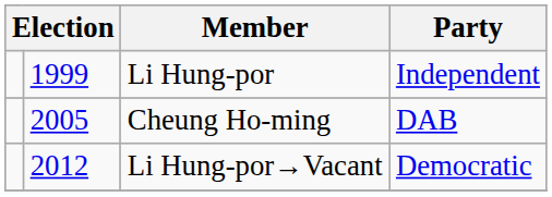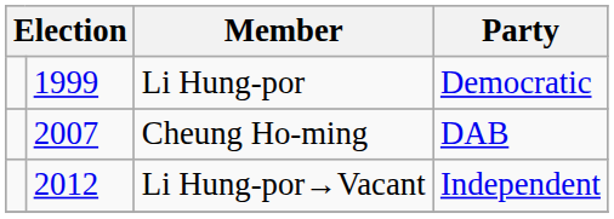Li Hung-por | Party: Independent -> Democratic
Cheung Ho-ming | column 2: 2005 -> 2007
Li Hung-por→Vacant | Party: Democratic -> Independent
